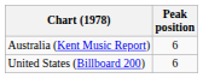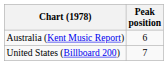United States (Billboard 200) | Peak position: 6 -> 7
